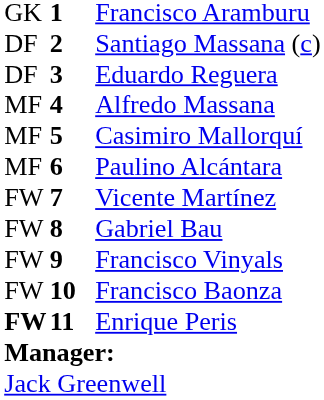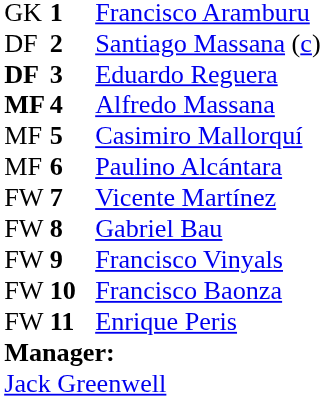Eduardo Reguera | column 1: normal -> bold
Alfredo Massana | column 1: normal -> bold
Enrique Peris | column 1: bold -> normal
